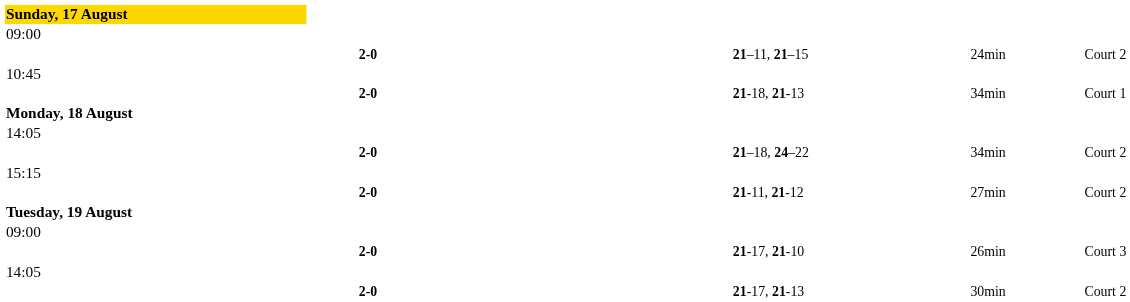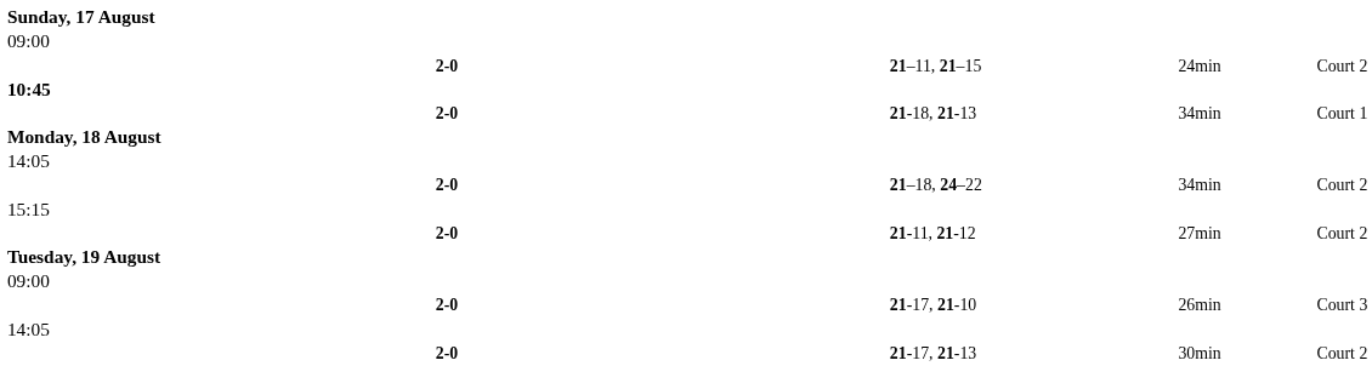Sunday, 17 August | column 1: gold background -> no background
10:45 | column 1: normal -> bold
